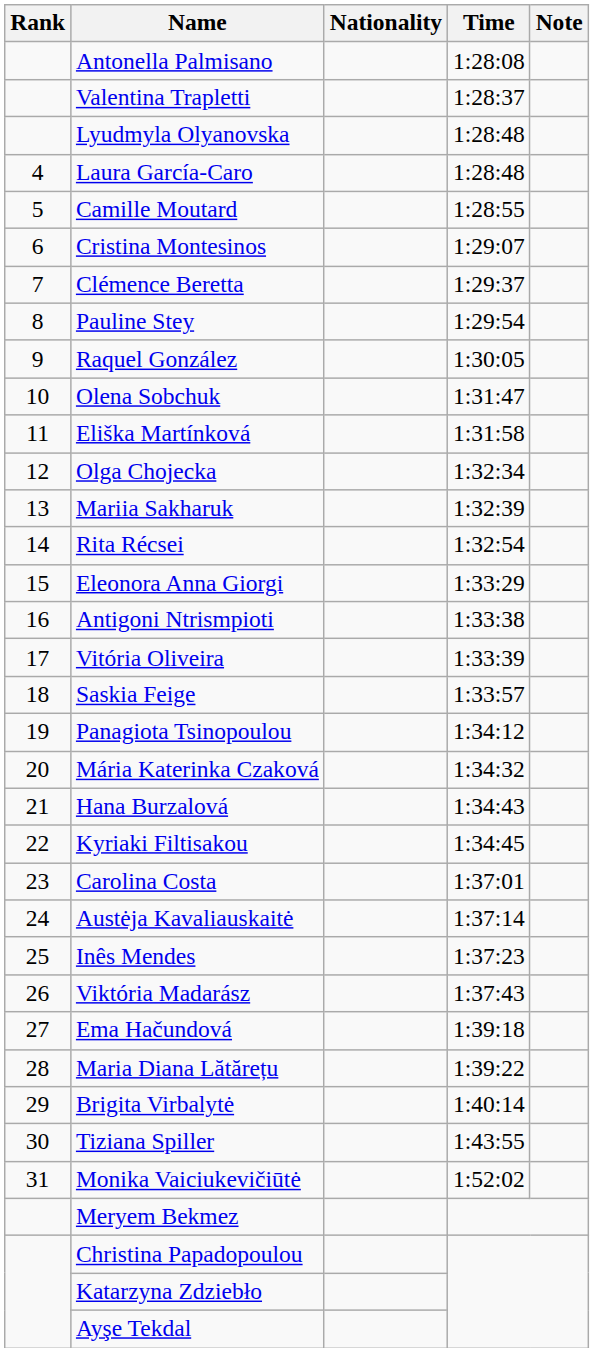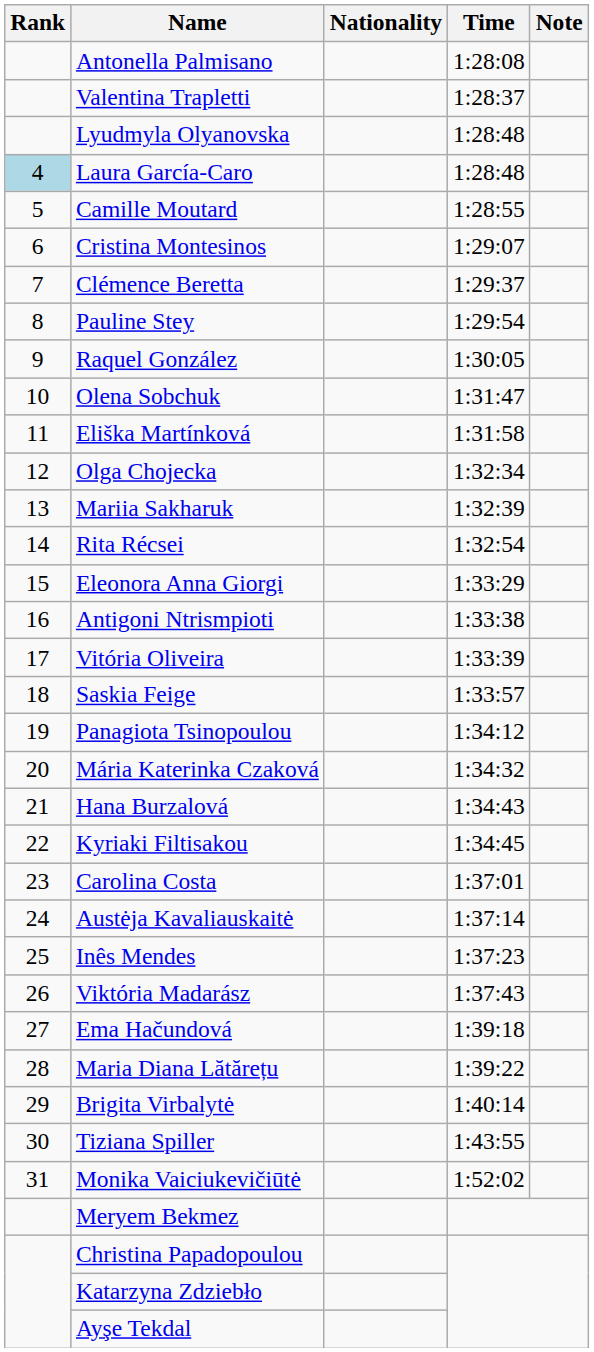Laura García-Caro | Rank: no background -> lightblue background
